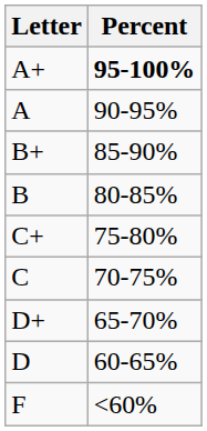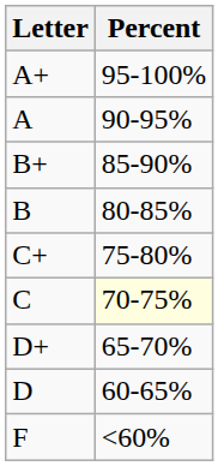A+ | Percent: bold -> normal
C | Percent: no background -> lightyellow background
